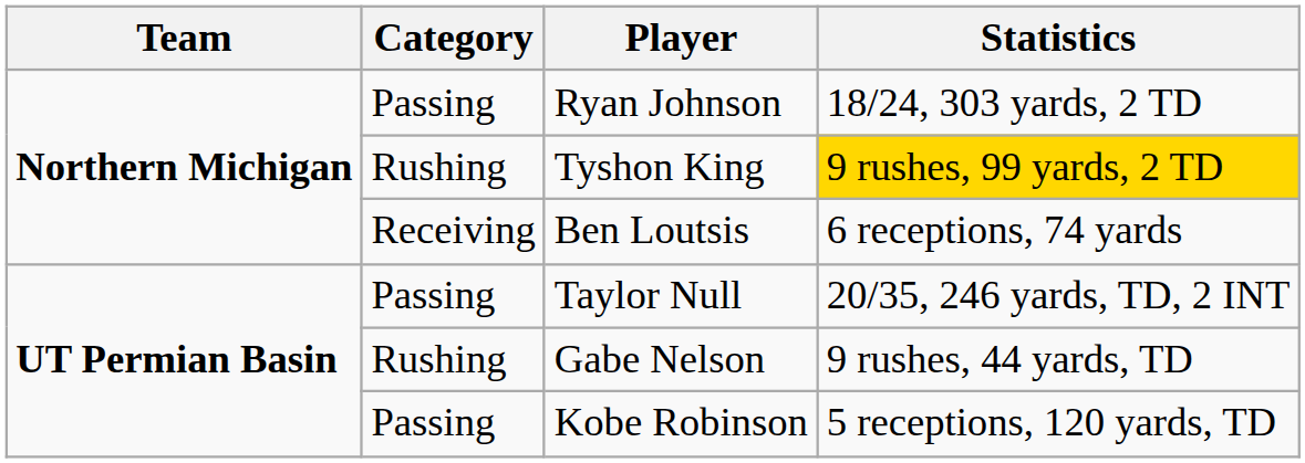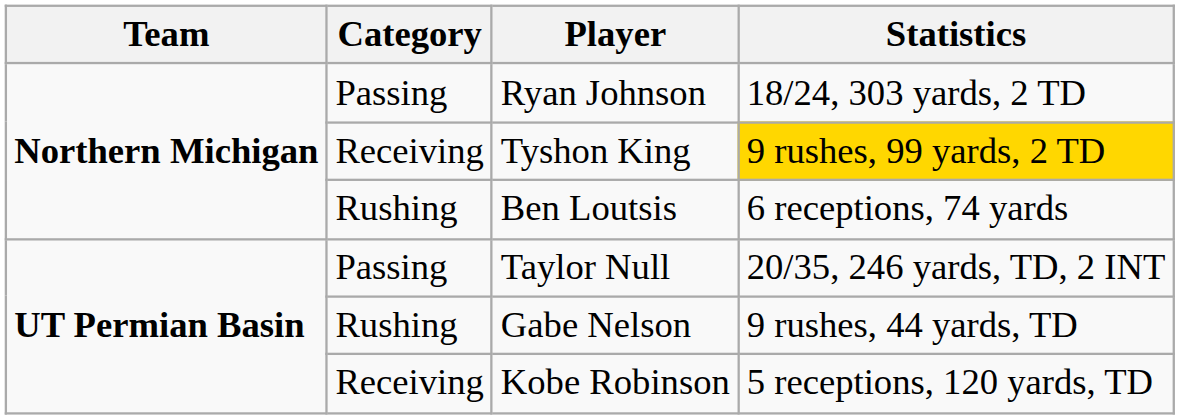Tyshon King | Category: Rushing -> Receiving
Ben Loutsis | Category: Receiving -> Rushing
Kobe Robinson | Category: Passing -> Receiving
